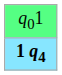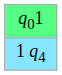row 2 | column 1: bold -> normal
